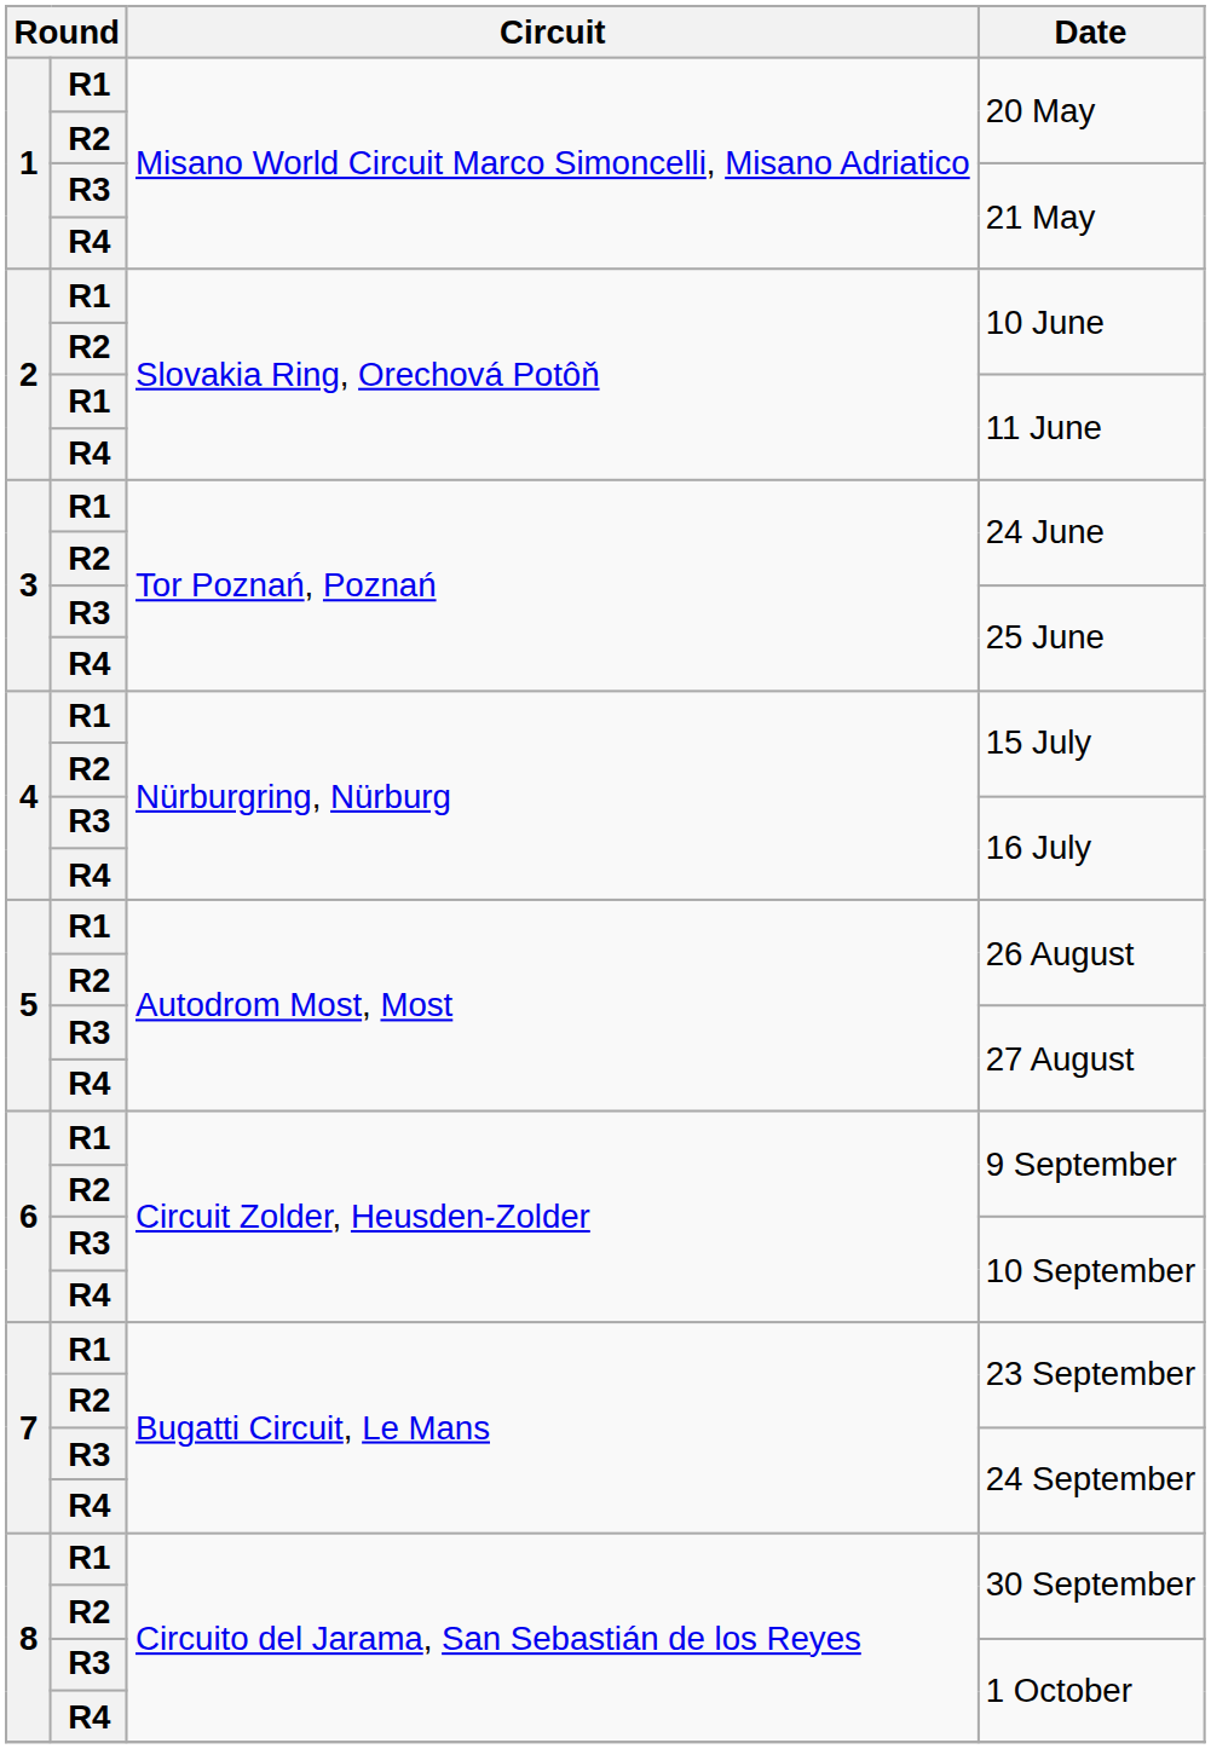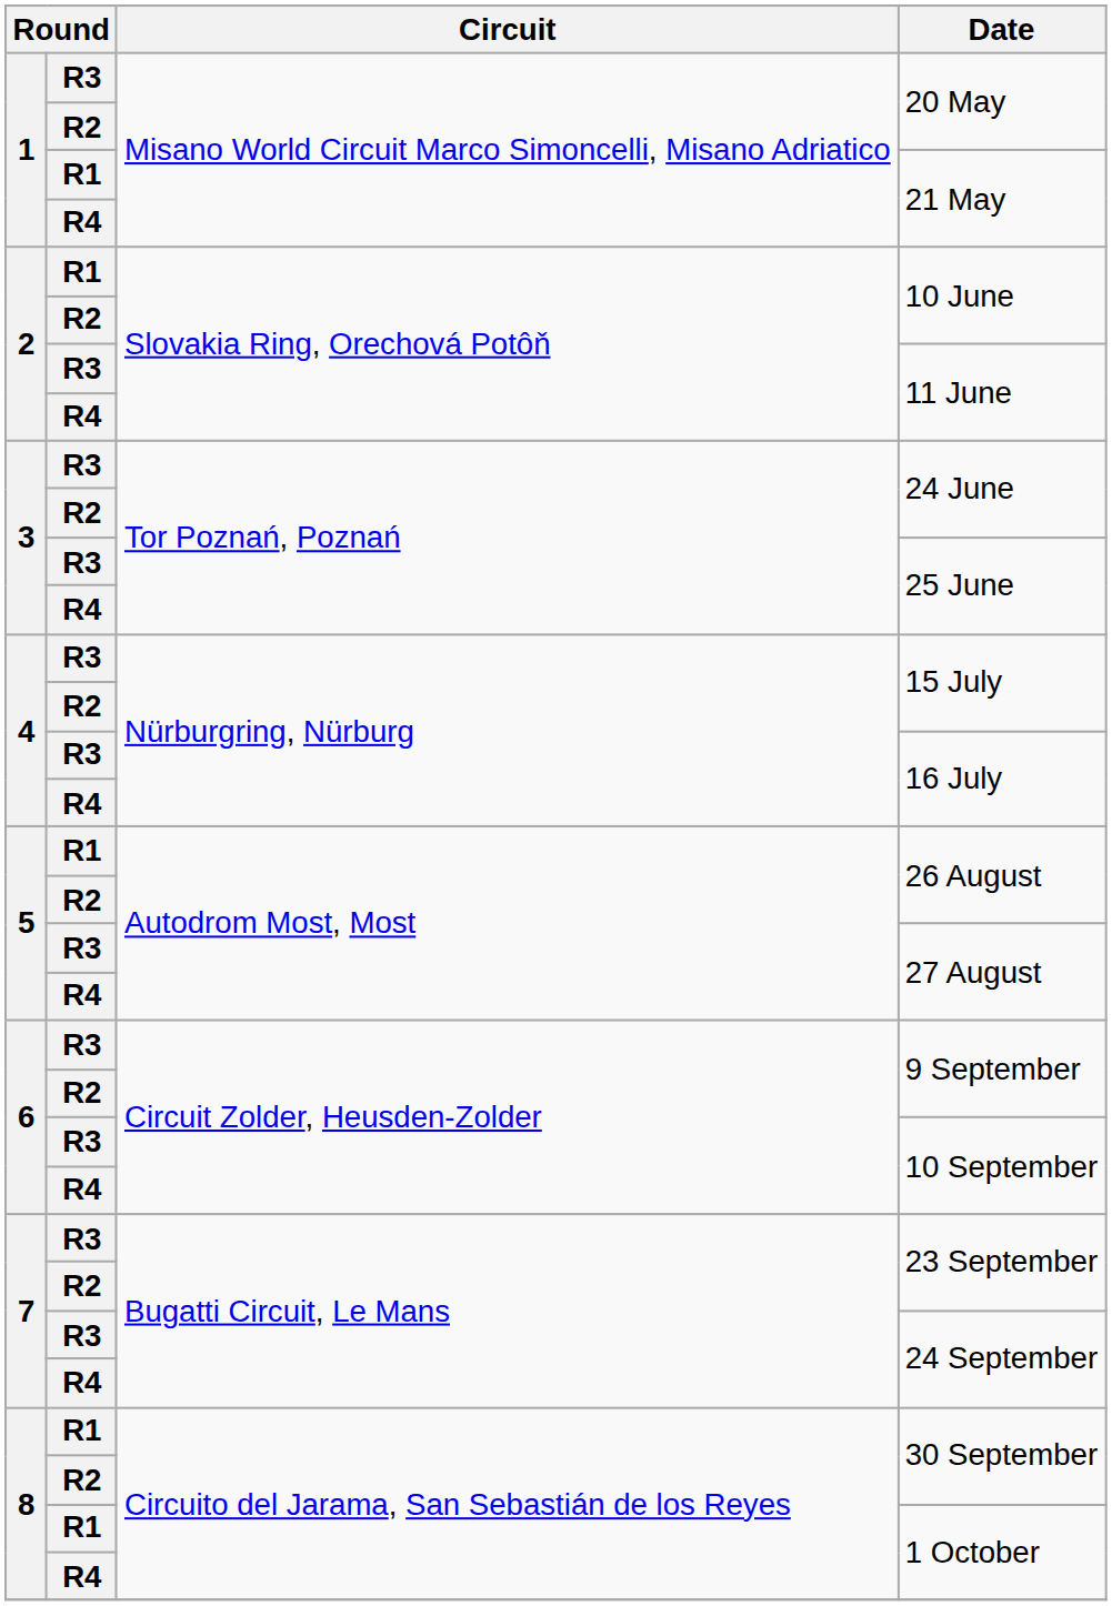row 2 | column 2: R1 -> R3
row 4 | column 2: R3 -> R1
row 8 | column 2: R1 -> R3
row 10 | column 2: R1 -> R3
row 14 | column 2: R1 -> R3
row 22 | column 2: R1 -> R3
row 26 | column 2: R1 -> R3
row 32 | column 2: R3 -> R1
